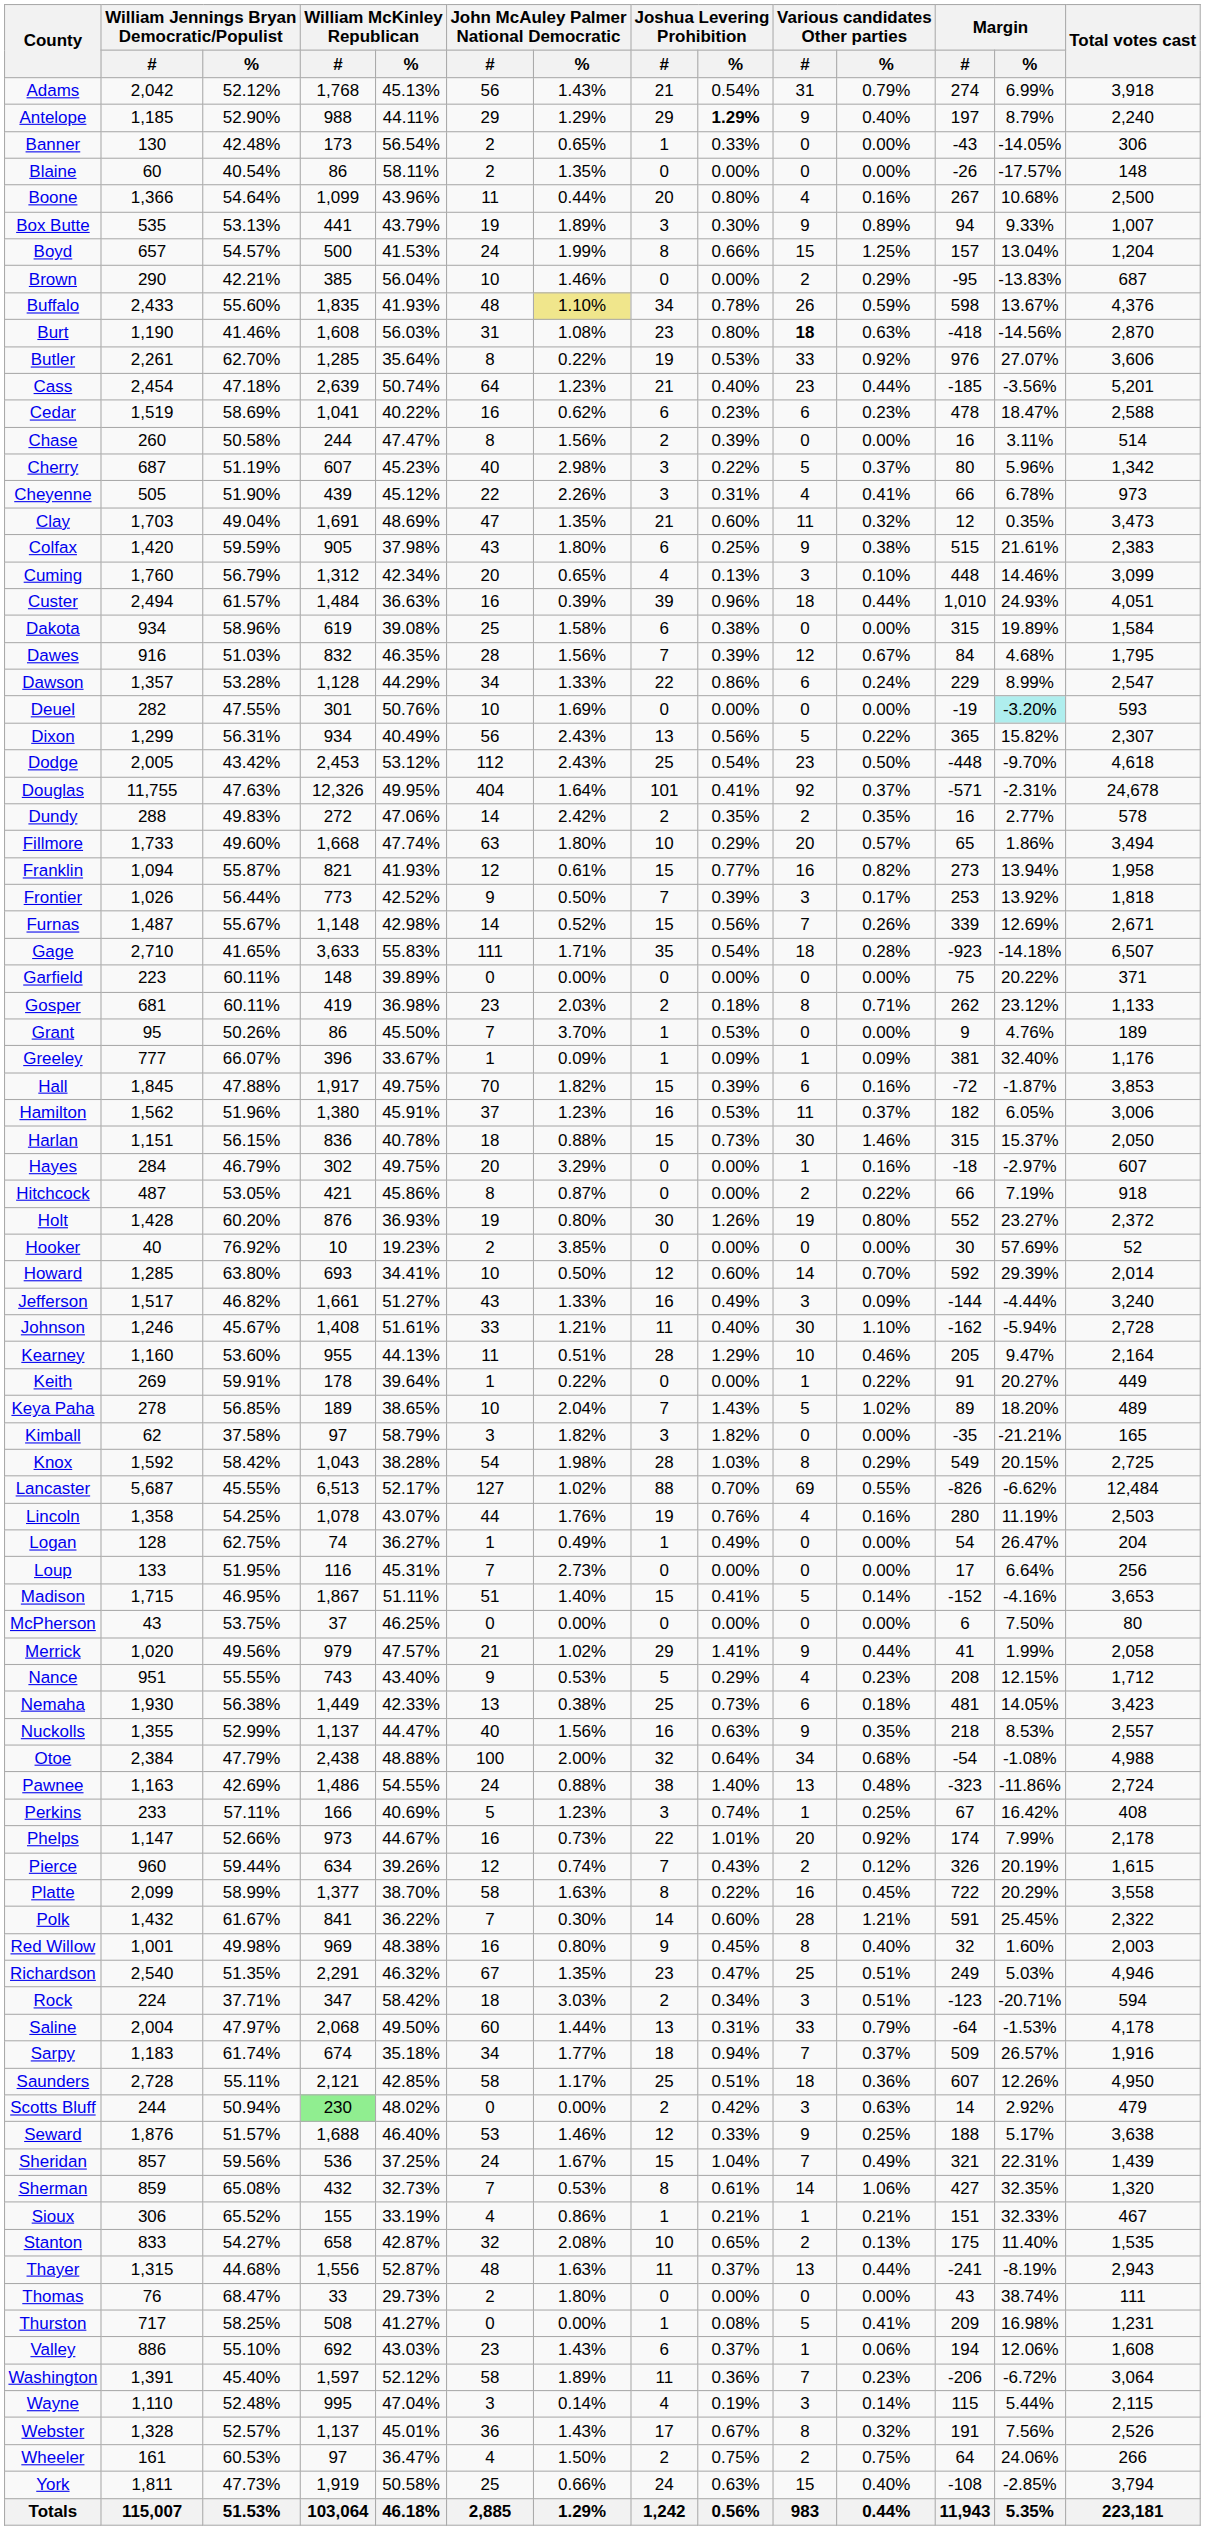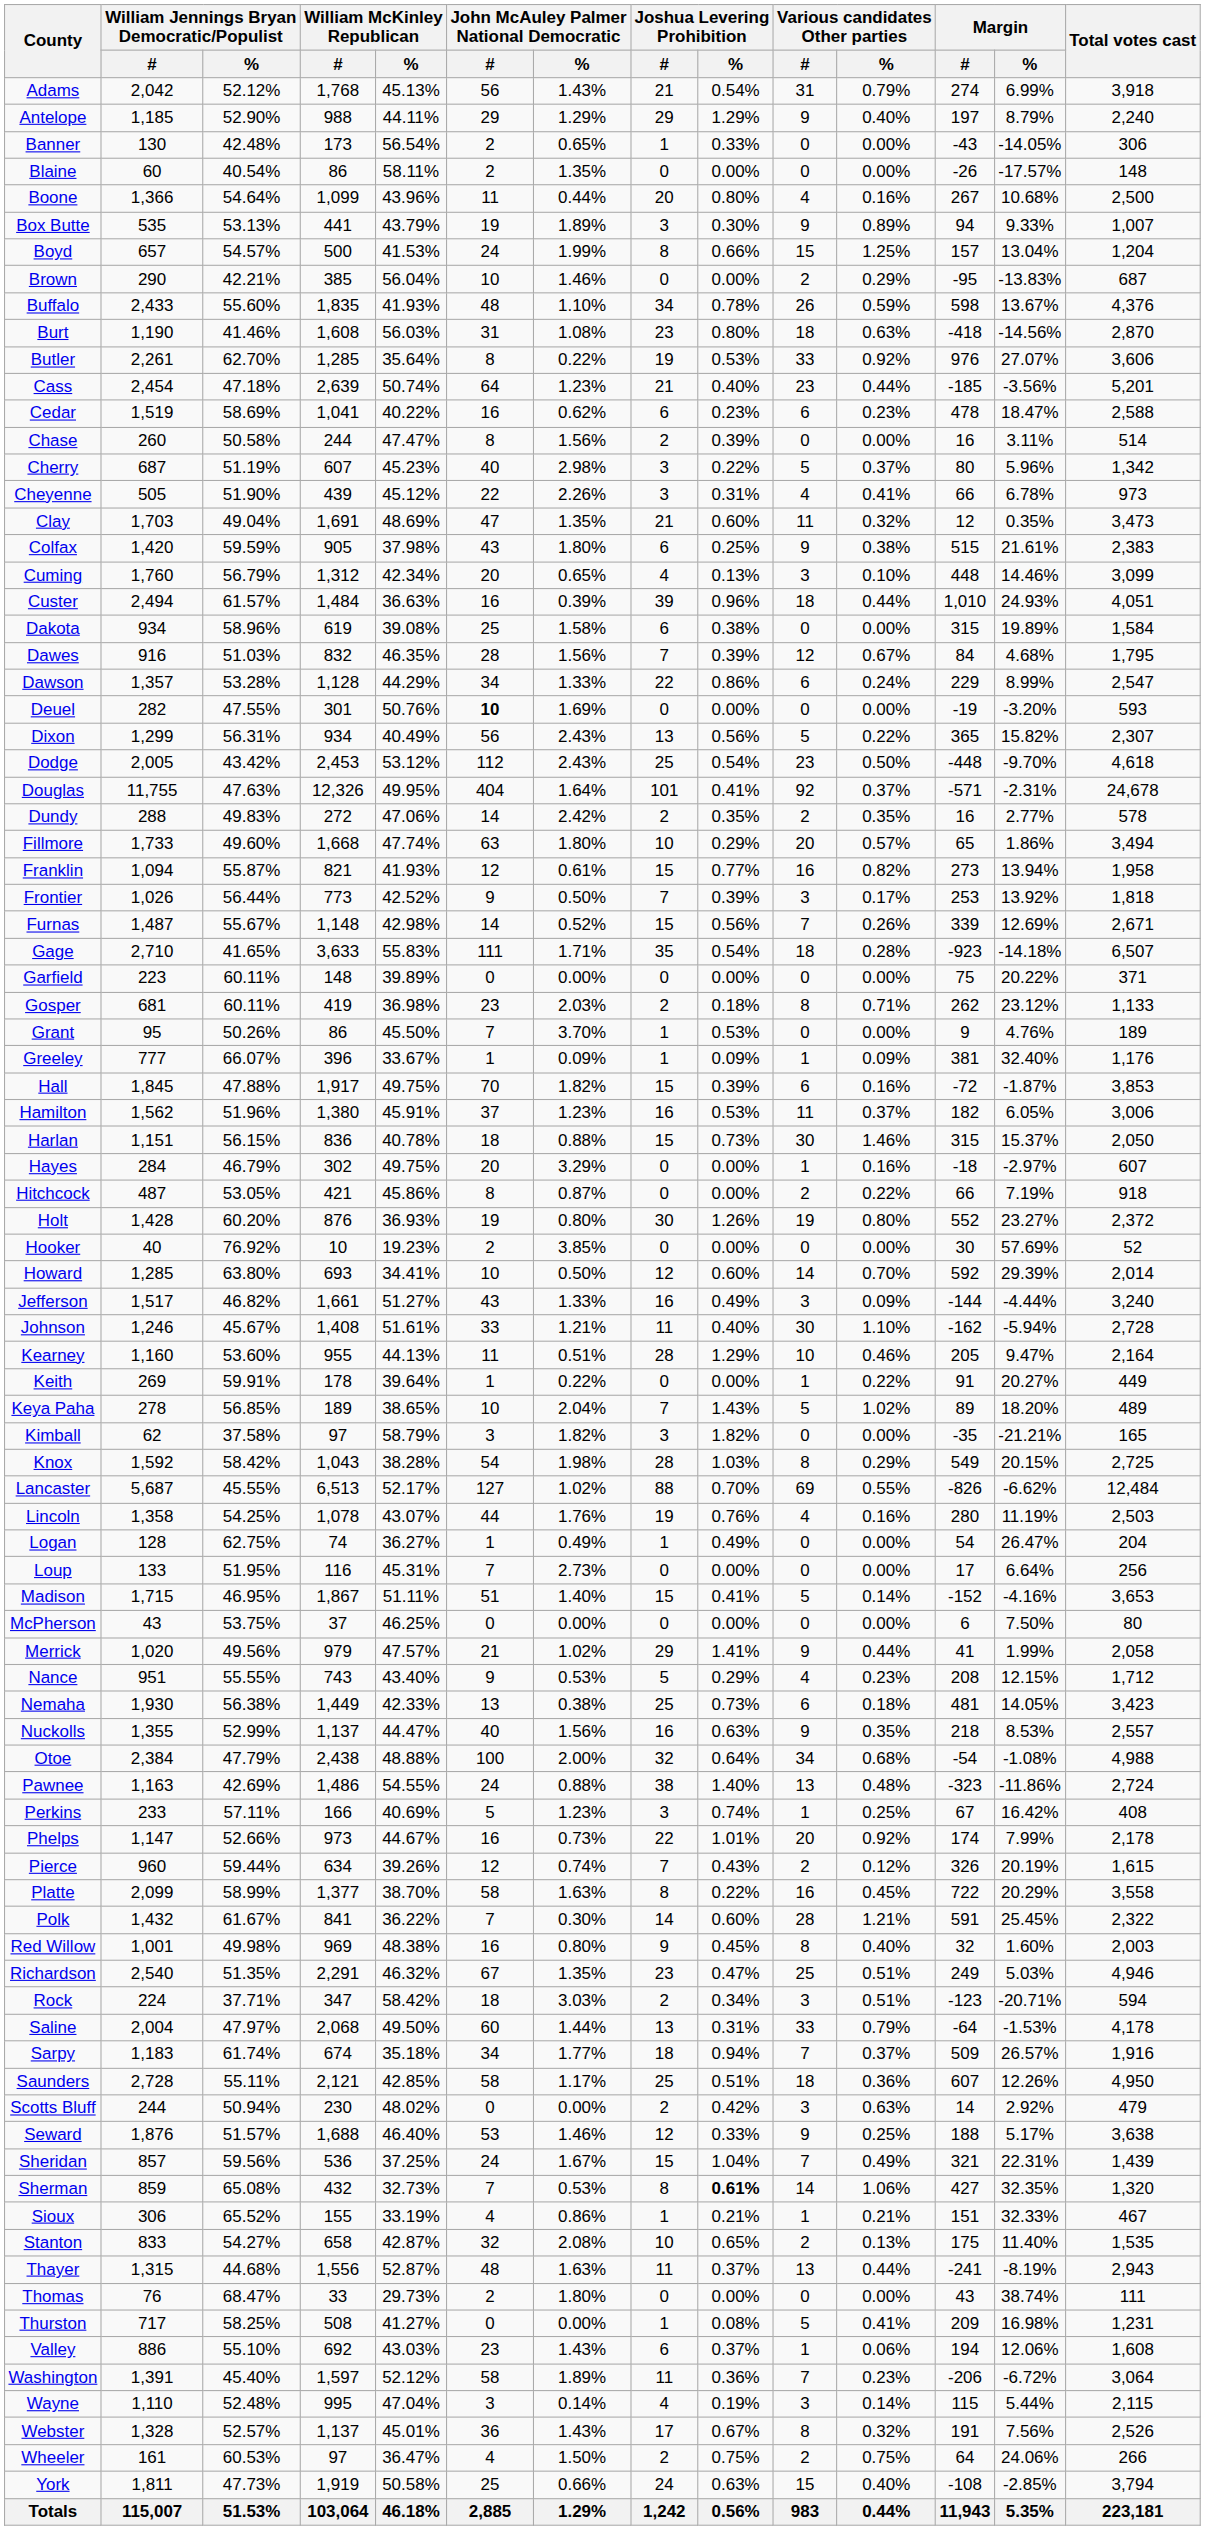Antelope | Joshua Levering Prohibition / %: bold -> normal
Buffalo | John McAuley Palmer National Democratic / %: khaki background -> no background
Burt | Various candidates Other parties / #: bold -> normal
Deuel | John McAuley Palmer National Democratic / #: normal -> bold
Deuel | Margin / %: paleturquoise background -> no background
Scotts Bluff | William McKinley Republican / #: lightgreen background -> no background
Sherman | Joshua Levering Prohibition / %: normal -> bold
